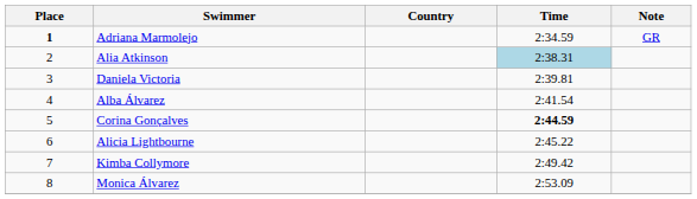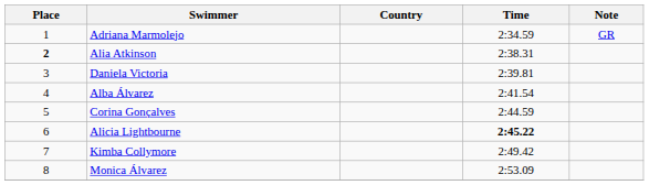Adriana Marmolejo | Place: bold -> normal
Alia Atkinson | Place: normal -> bold
Alia Atkinson | Time: lightblue background -> no background
Corina Gonçalves | Time: bold -> normal
Alicia Lightbourne | Time: normal -> bold
